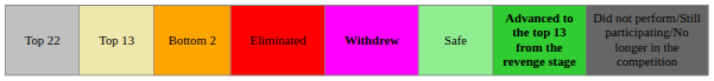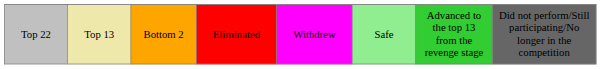Top 22 | column 5: bold -> normal
Top 22 | column 7: bold -> normal
